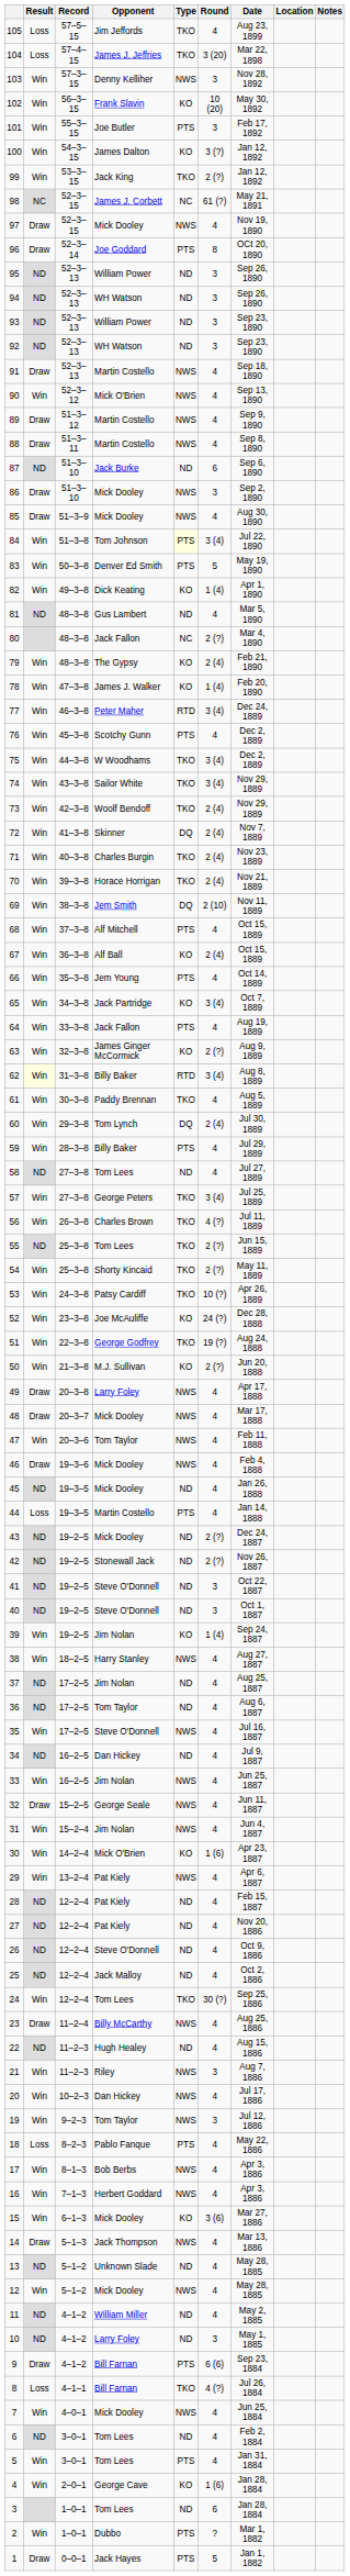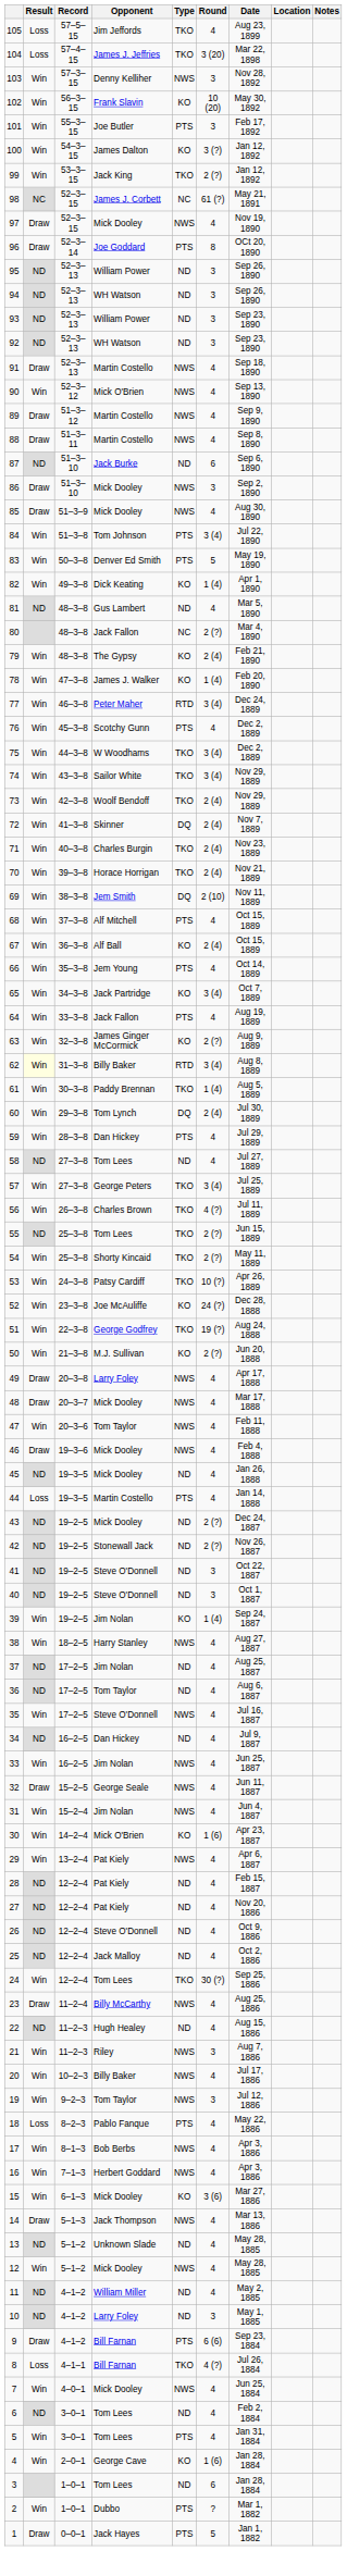84 | Type: lightyellow background -> no background
61 | Round: 4 -> 1 (4)
59 | Opponent: Billy Baker -> Dan Hickey
20 | Opponent: Dan Hickey -> Billy Baker
